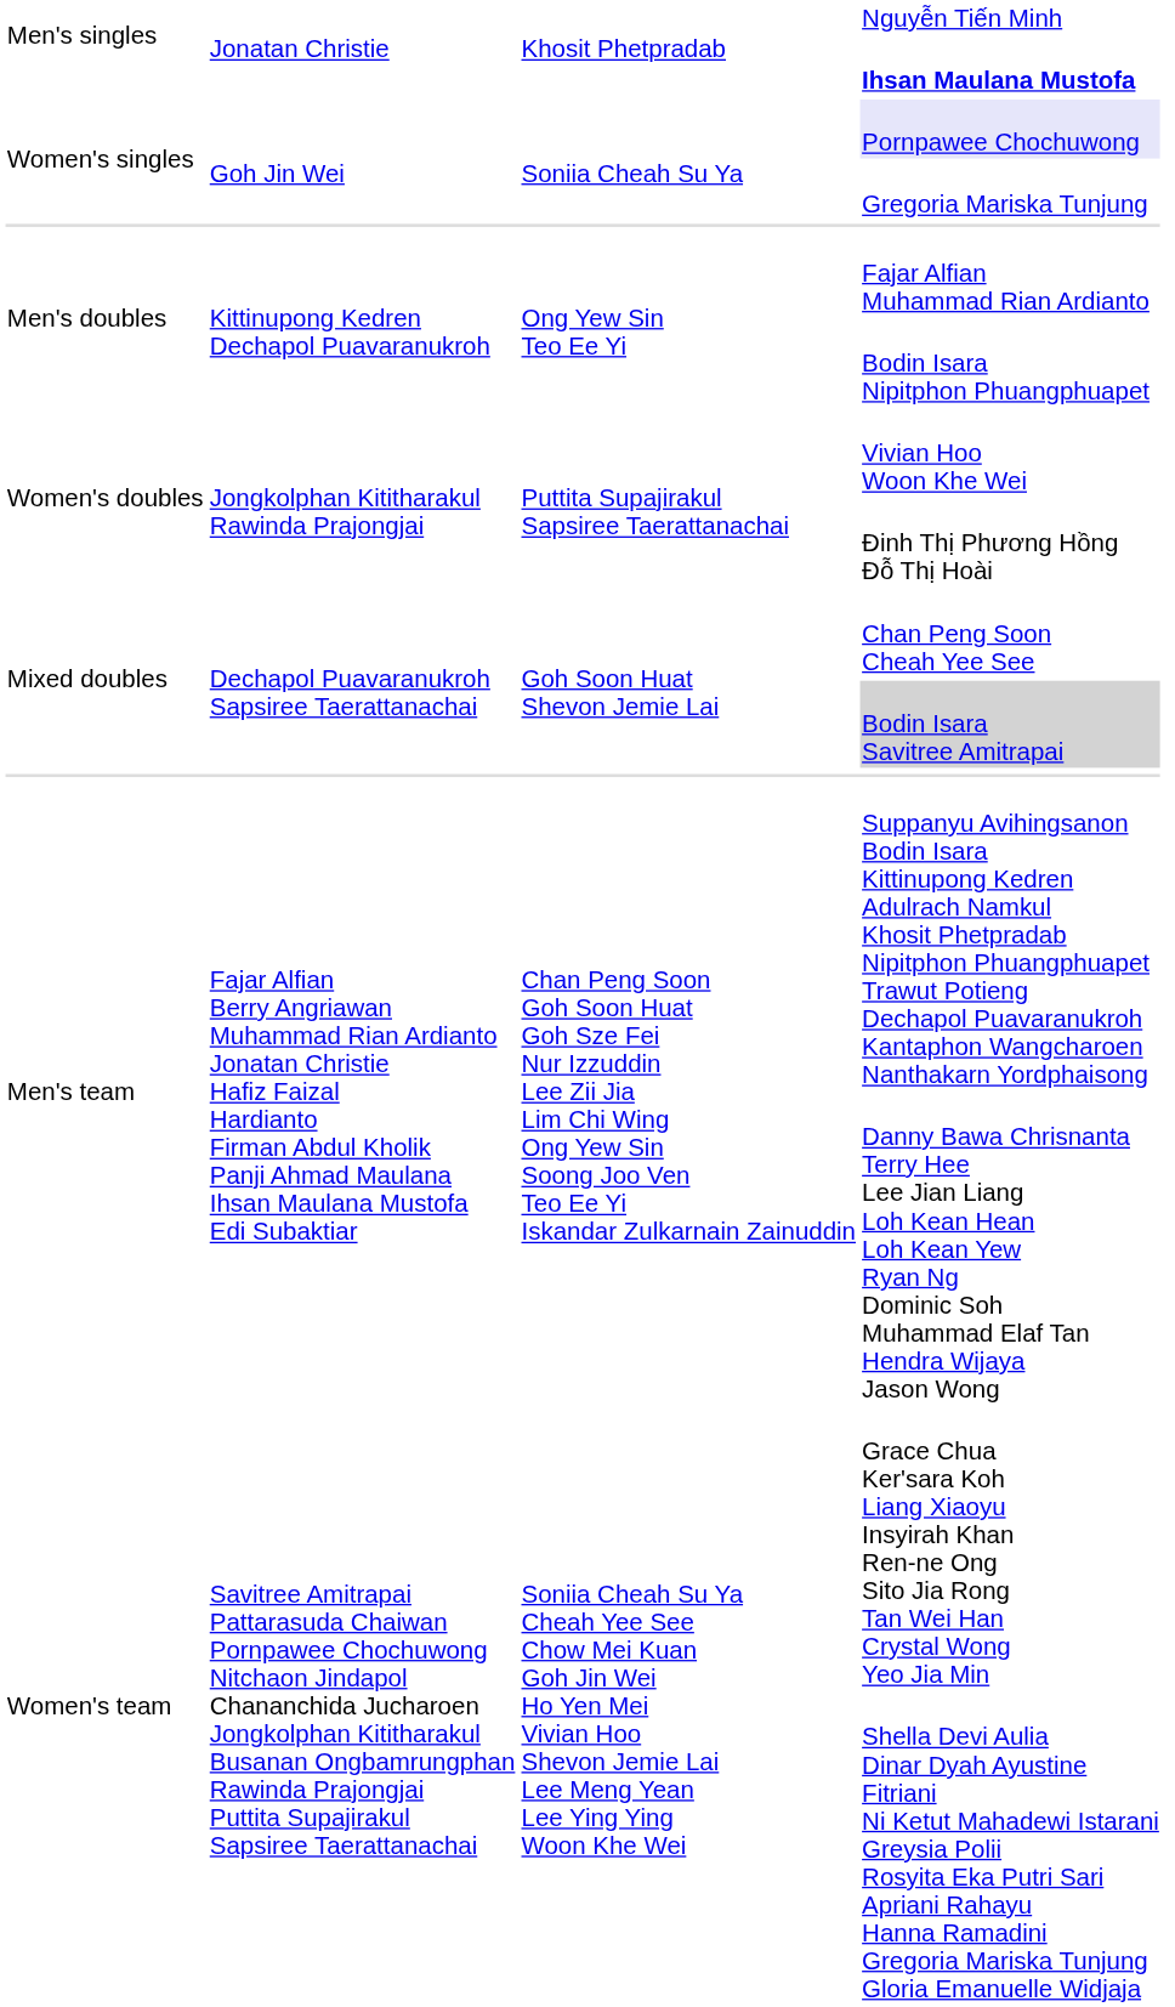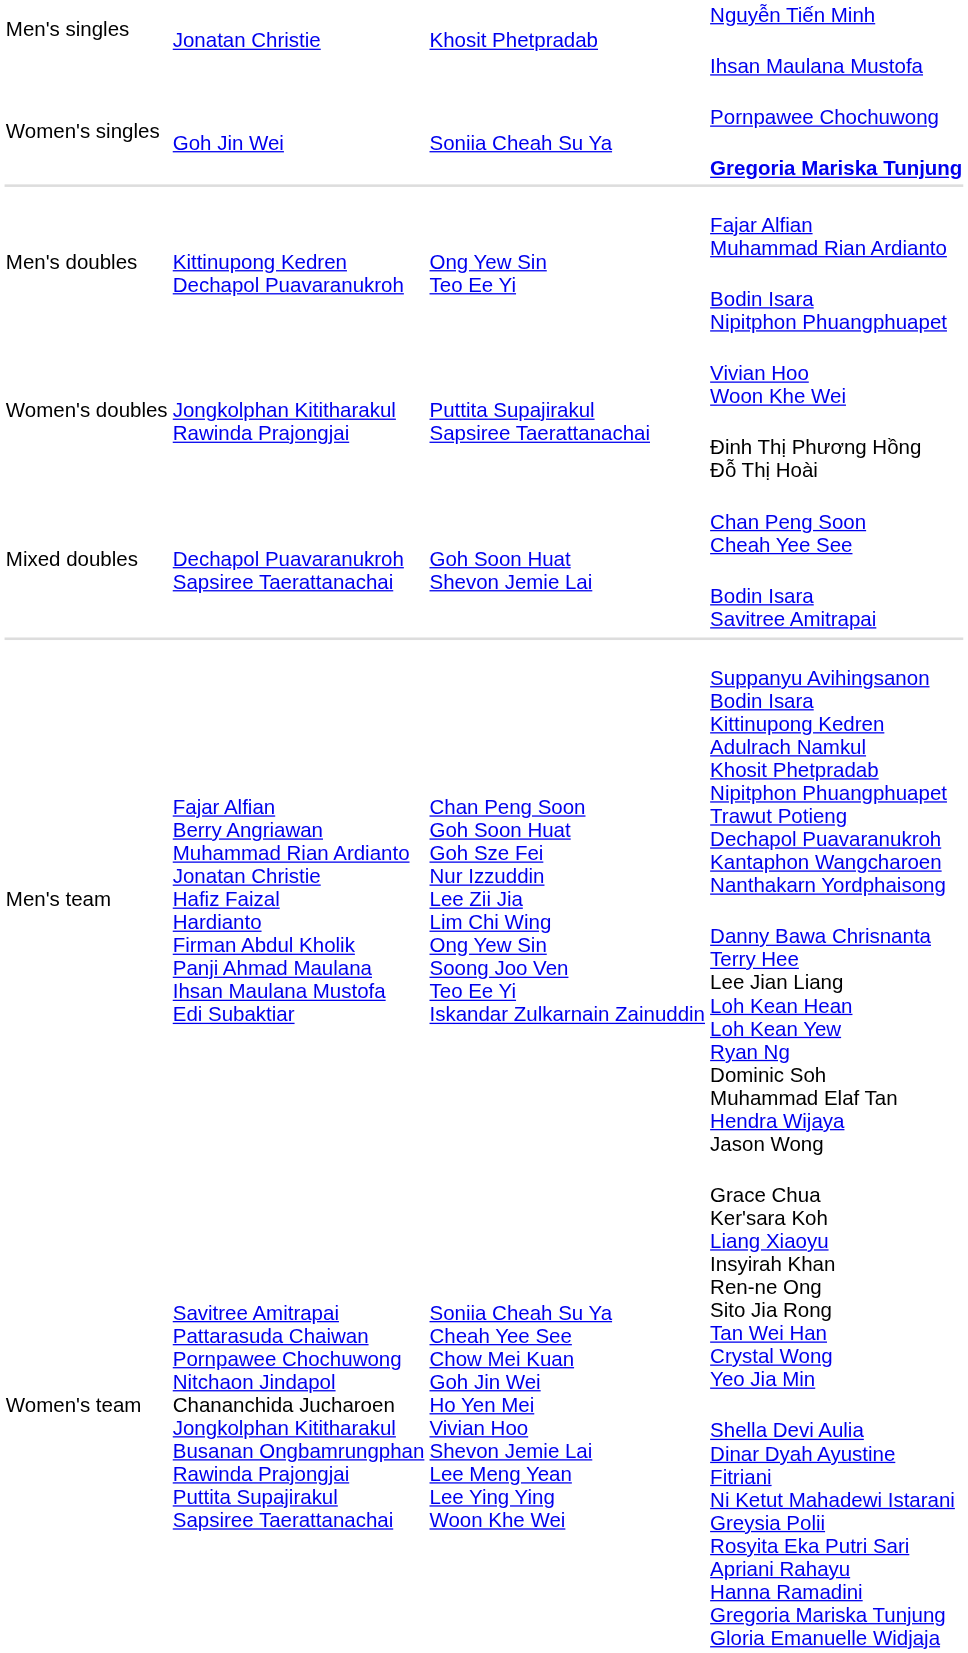Ihsan Maulana Mustofa | column 4: bold -> normal
Pornpawee Chochuwong | column 4: lavender background -> no background
Gregoria Mariska Tunjung | column 4: normal -> bold
Bodin Isara Savitree Amitrapai | column 4: lightgrey background -> no background
